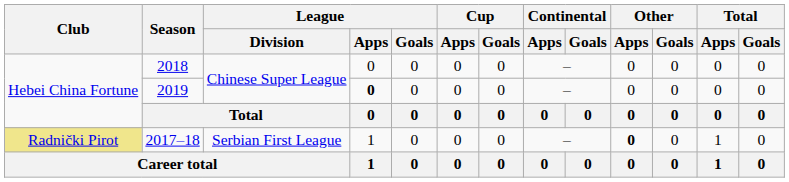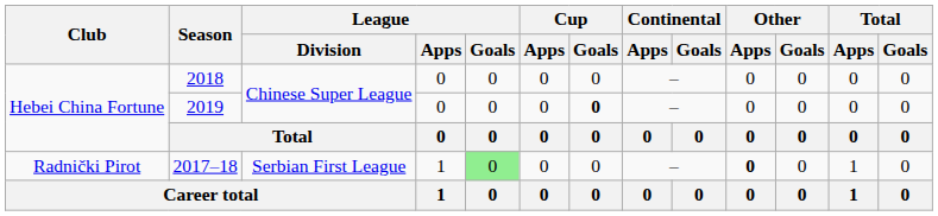2019 | League / Apps: bold -> normal
2019 | Cup / Goals: normal -> bold
2017–18 | Club: khaki background -> no background
2017–18 | League / Goals: no background -> lightgreen background
